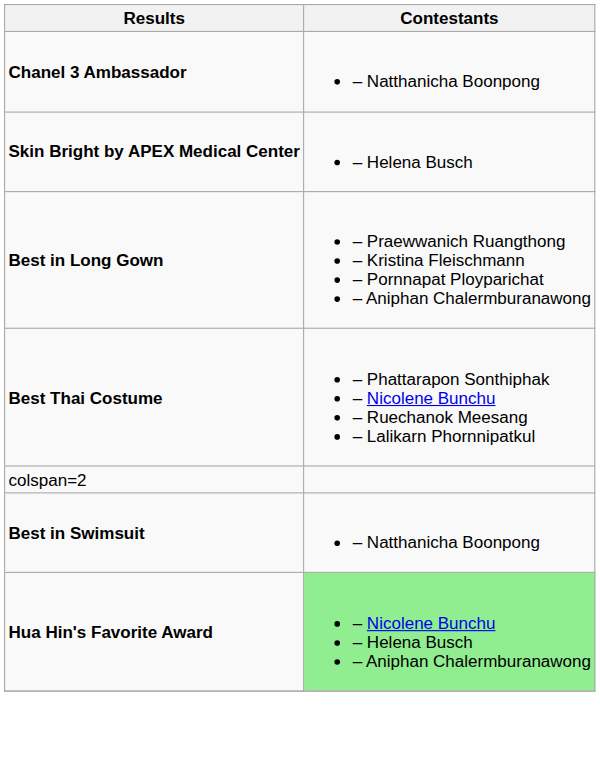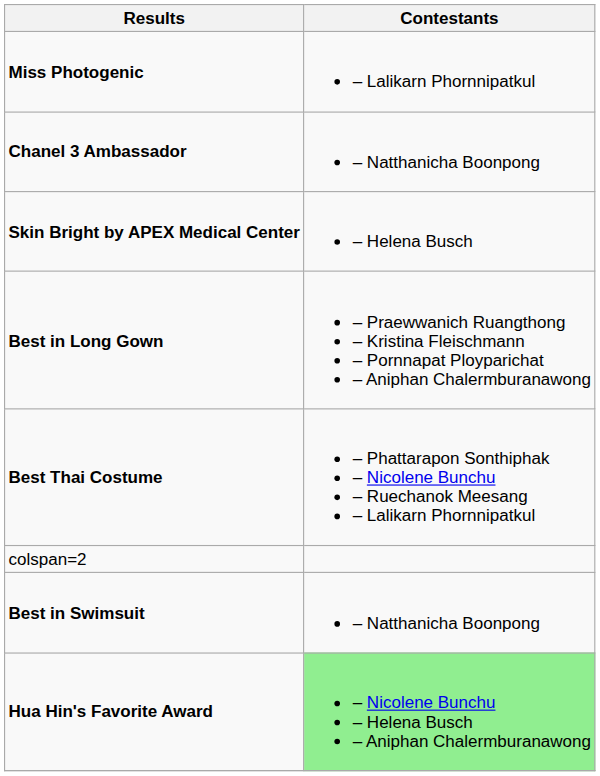+ row: Miss Photogenic | – Lalikarn Phornnipatkul
